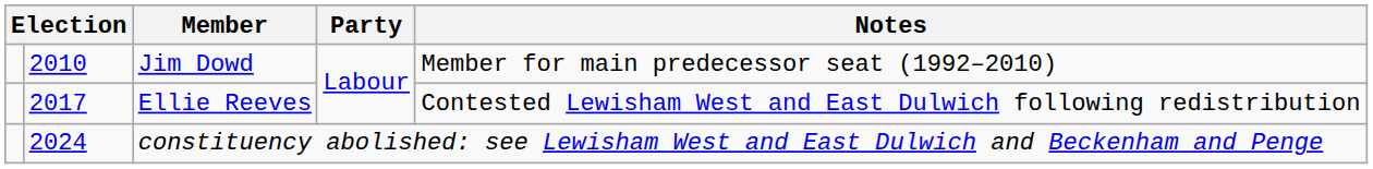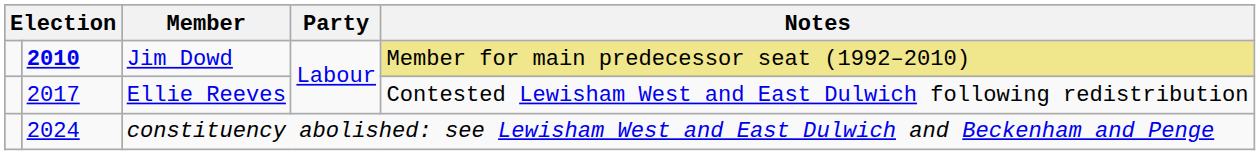Jim Dowd | column 2: normal -> bold
Jim Dowd | Notes: no background -> khaki background
